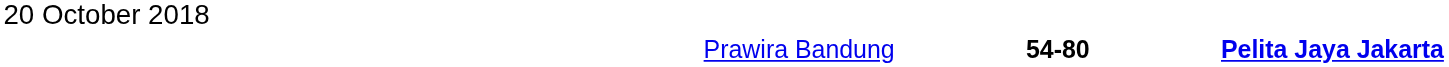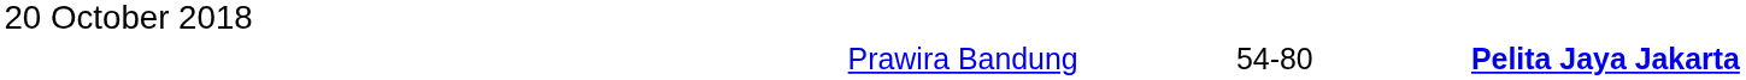Prawira Bandung | column 2: bold -> normal
